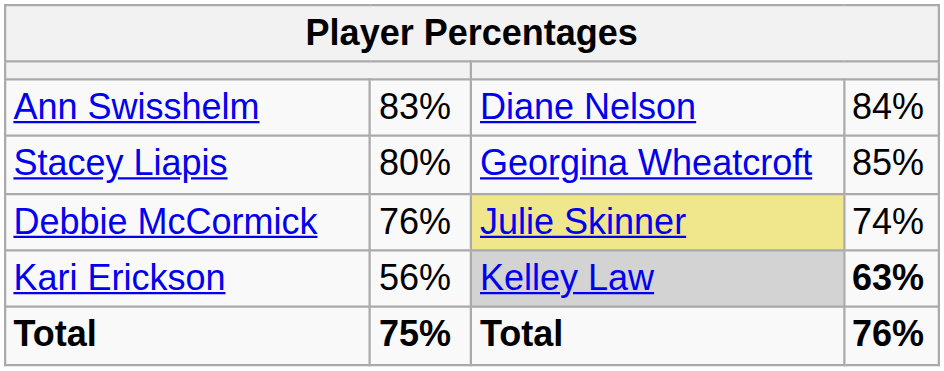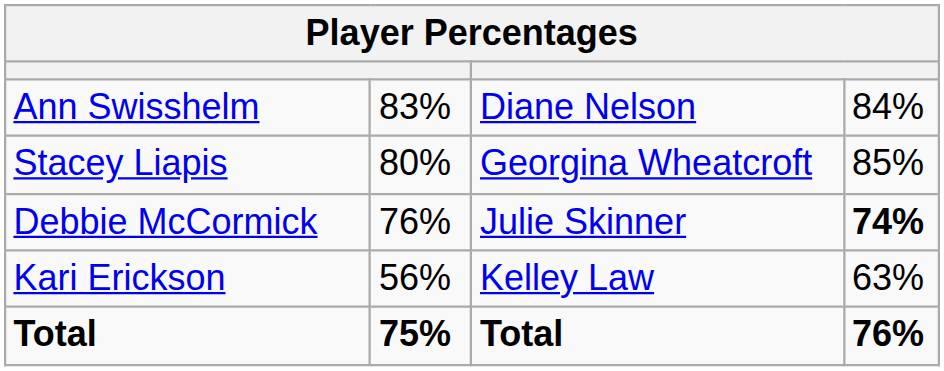Debbie McCormick | column 3: khaki background -> no background
Debbie McCormick | column 4: normal -> bold
Kari Erickson | column 3: lightgrey background -> no background
Kari Erickson | column 4: bold -> normal
